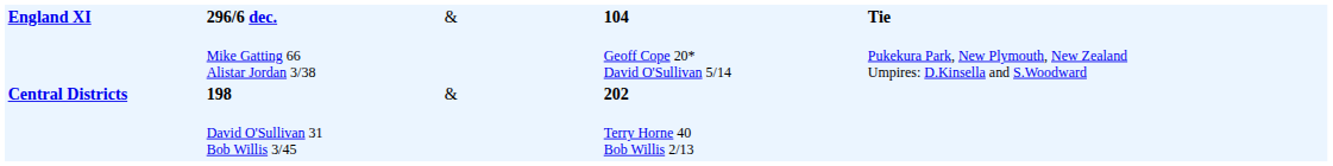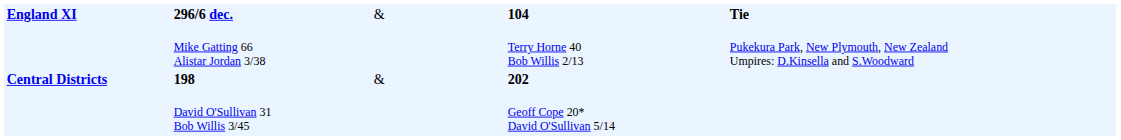Mike Gatting 66 Alistar Jordan 3/38 | column 4: Geoff Cope 20* David O'Sullivan 5/14 -> Terry Horne 40 Bob Willis 2/13
David O'Sullivan 31 Bob Willis 3/45 | column 4: Terry Horne 40 Bob Willis 2/13 -> Geoff Cope 20* David O'Sullivan 5/14
